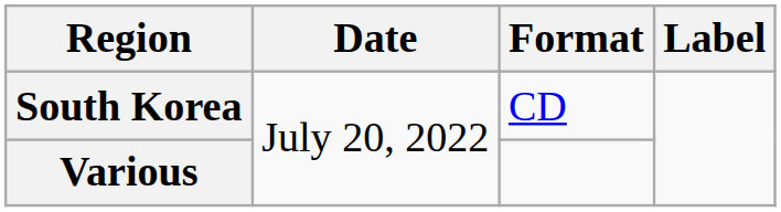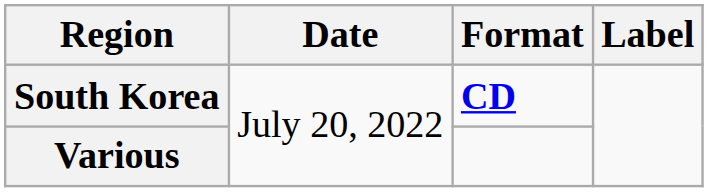South Korea | Format: normal -> bold
